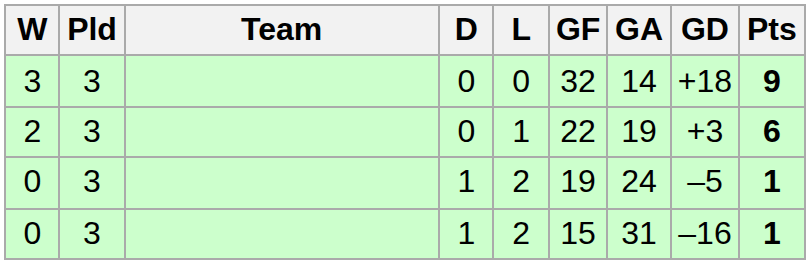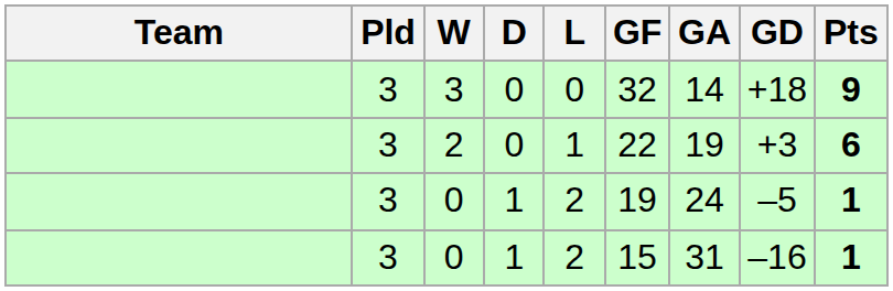columns swapped: Team <-> W
